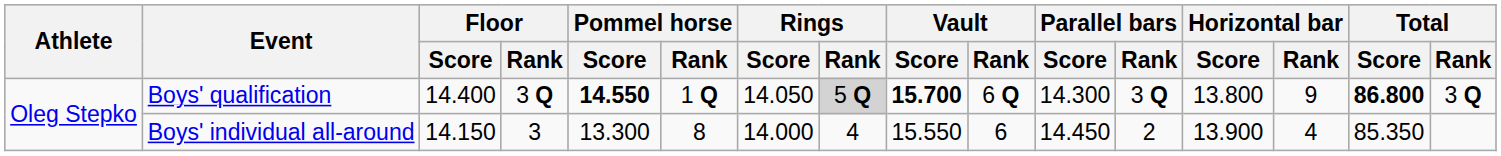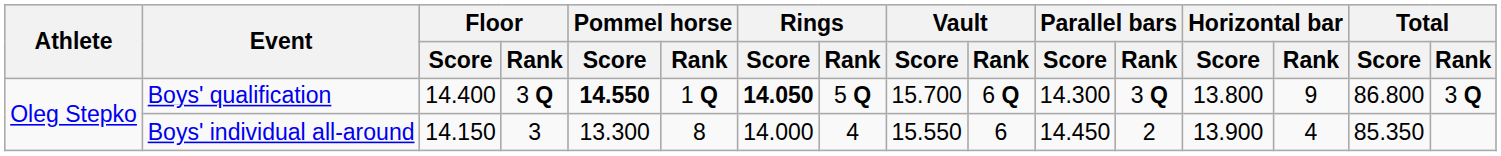Boys' qualification | Rings / Score: normal -> bold
Boys' qualification | Rings / Rank: lightgrey background -> no background
Boys' qualification | Vault / Score: bold -> normal
Boys' qualification | Total / Score: bold -> normal
